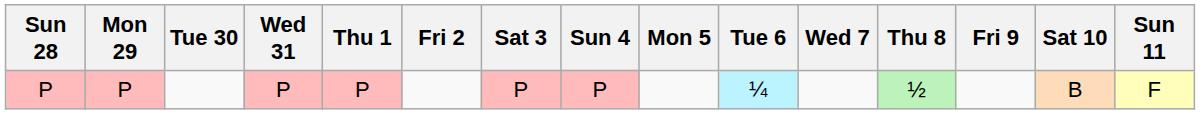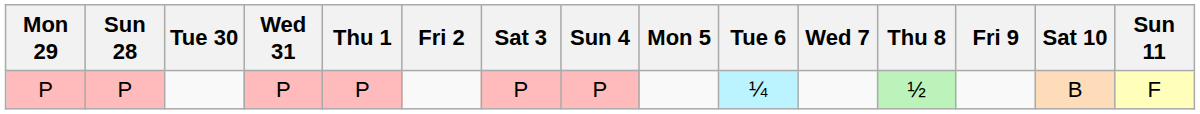columns swapped: Sun 28 <-> Mon 29
